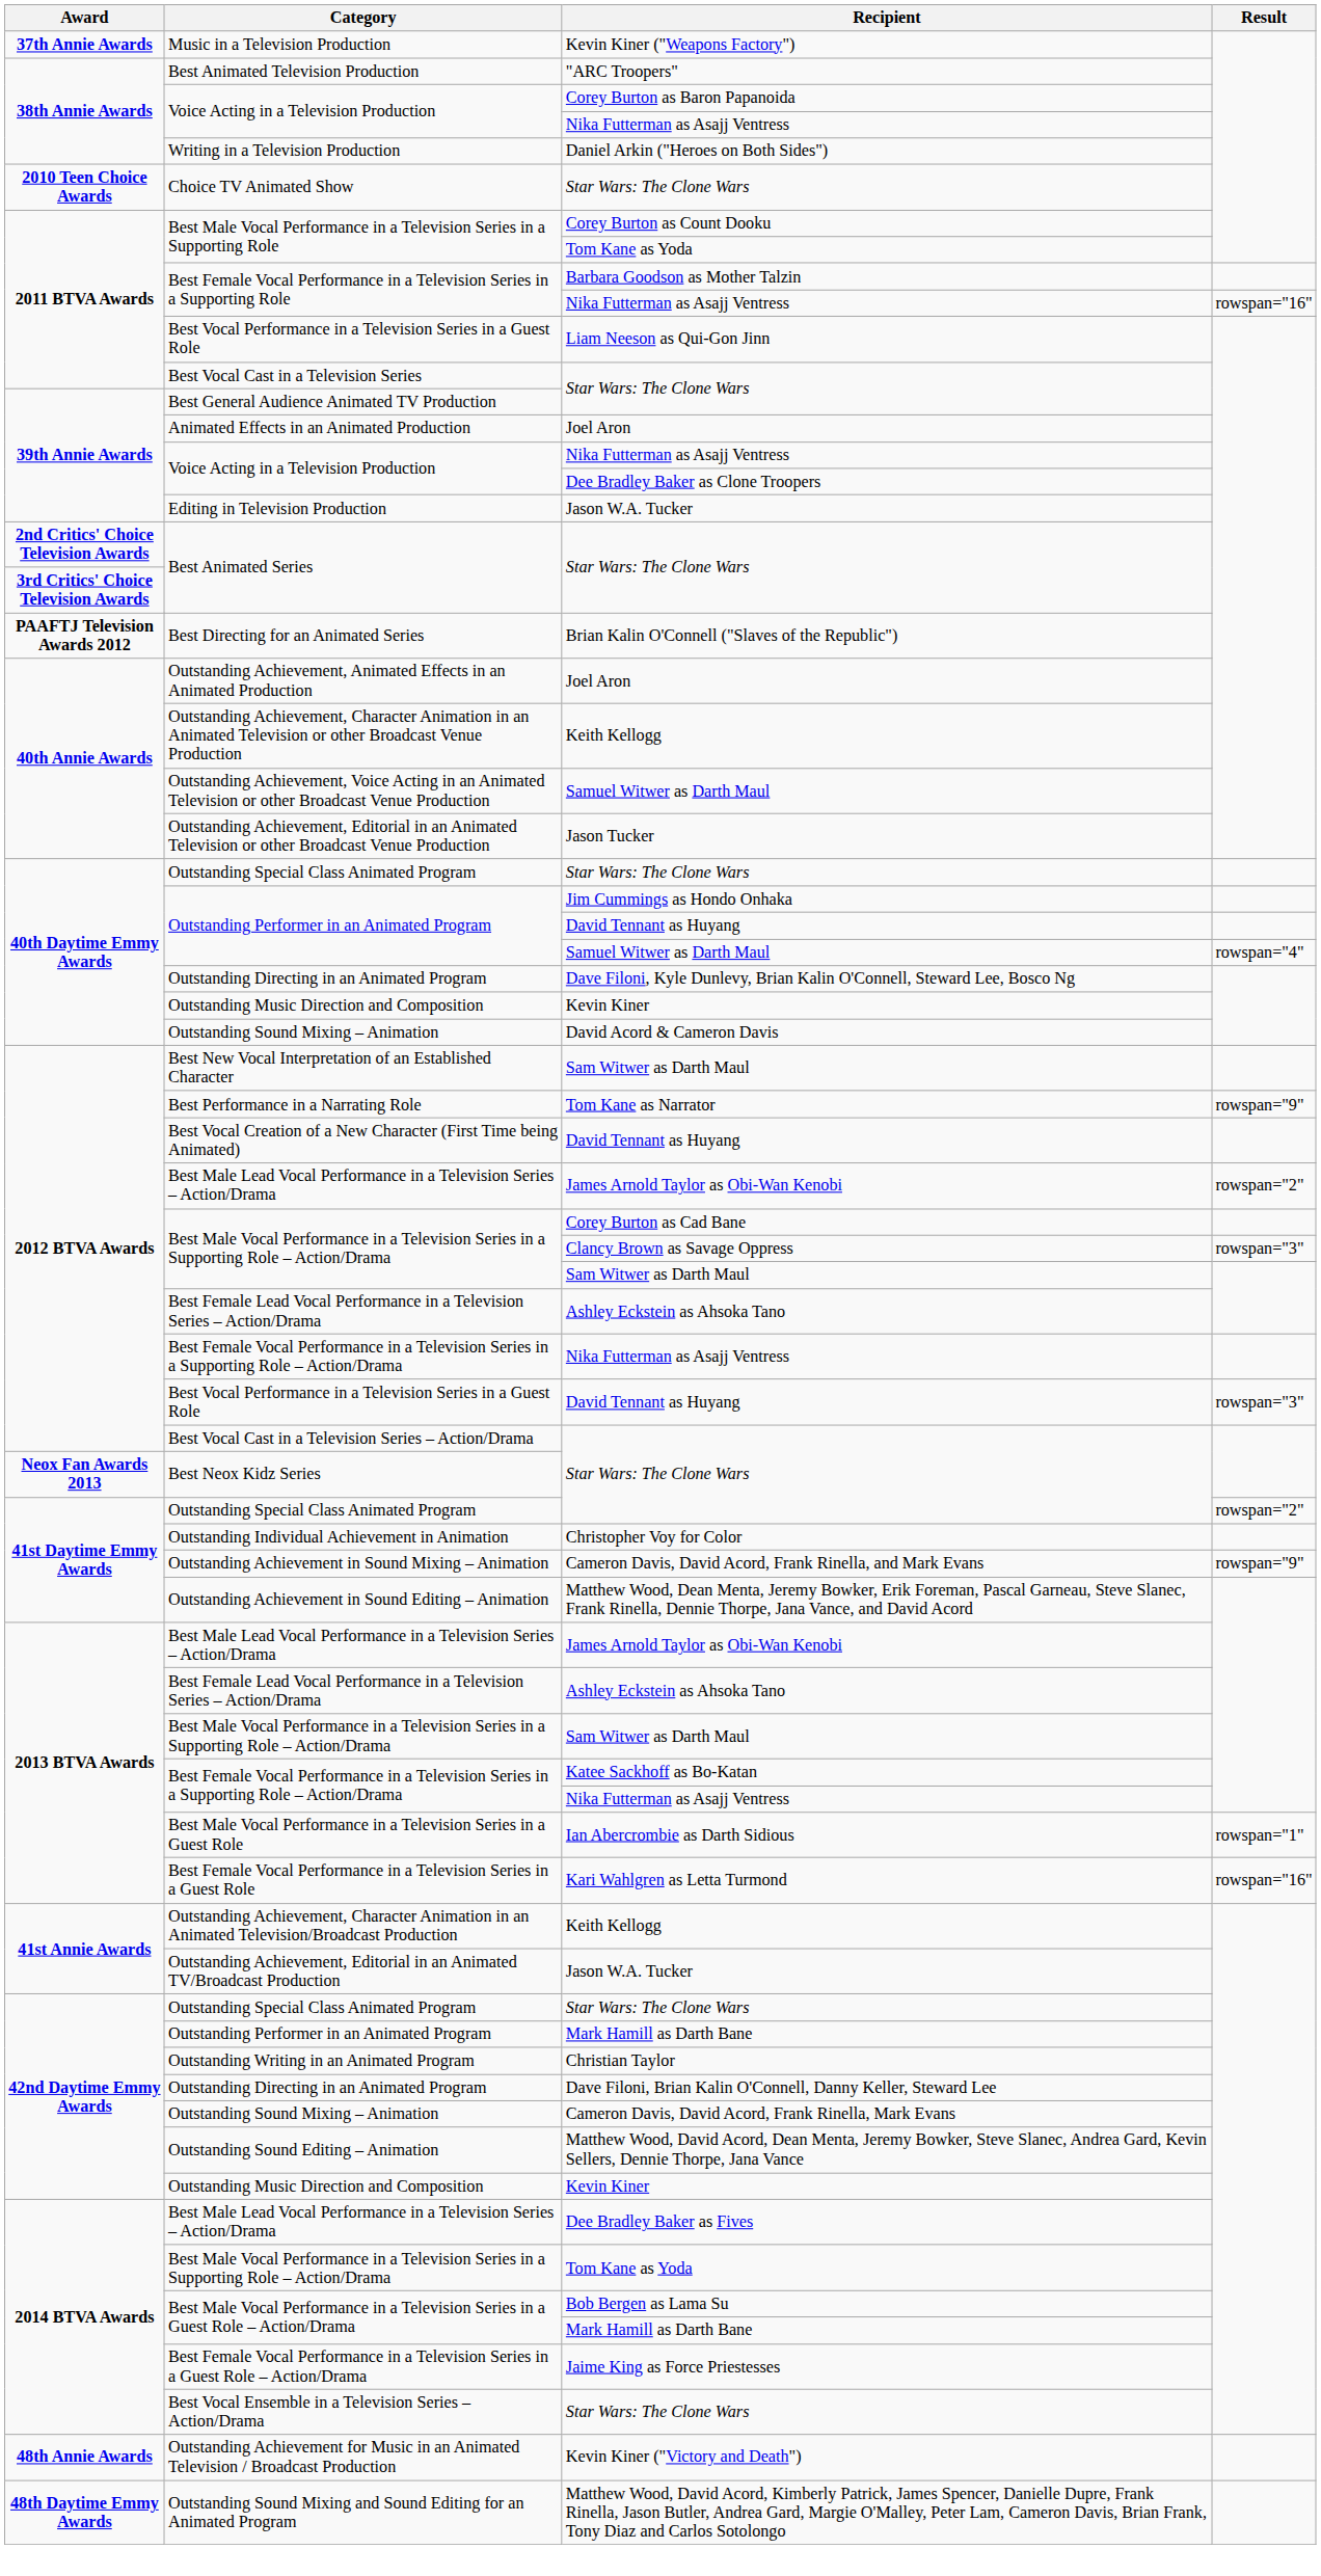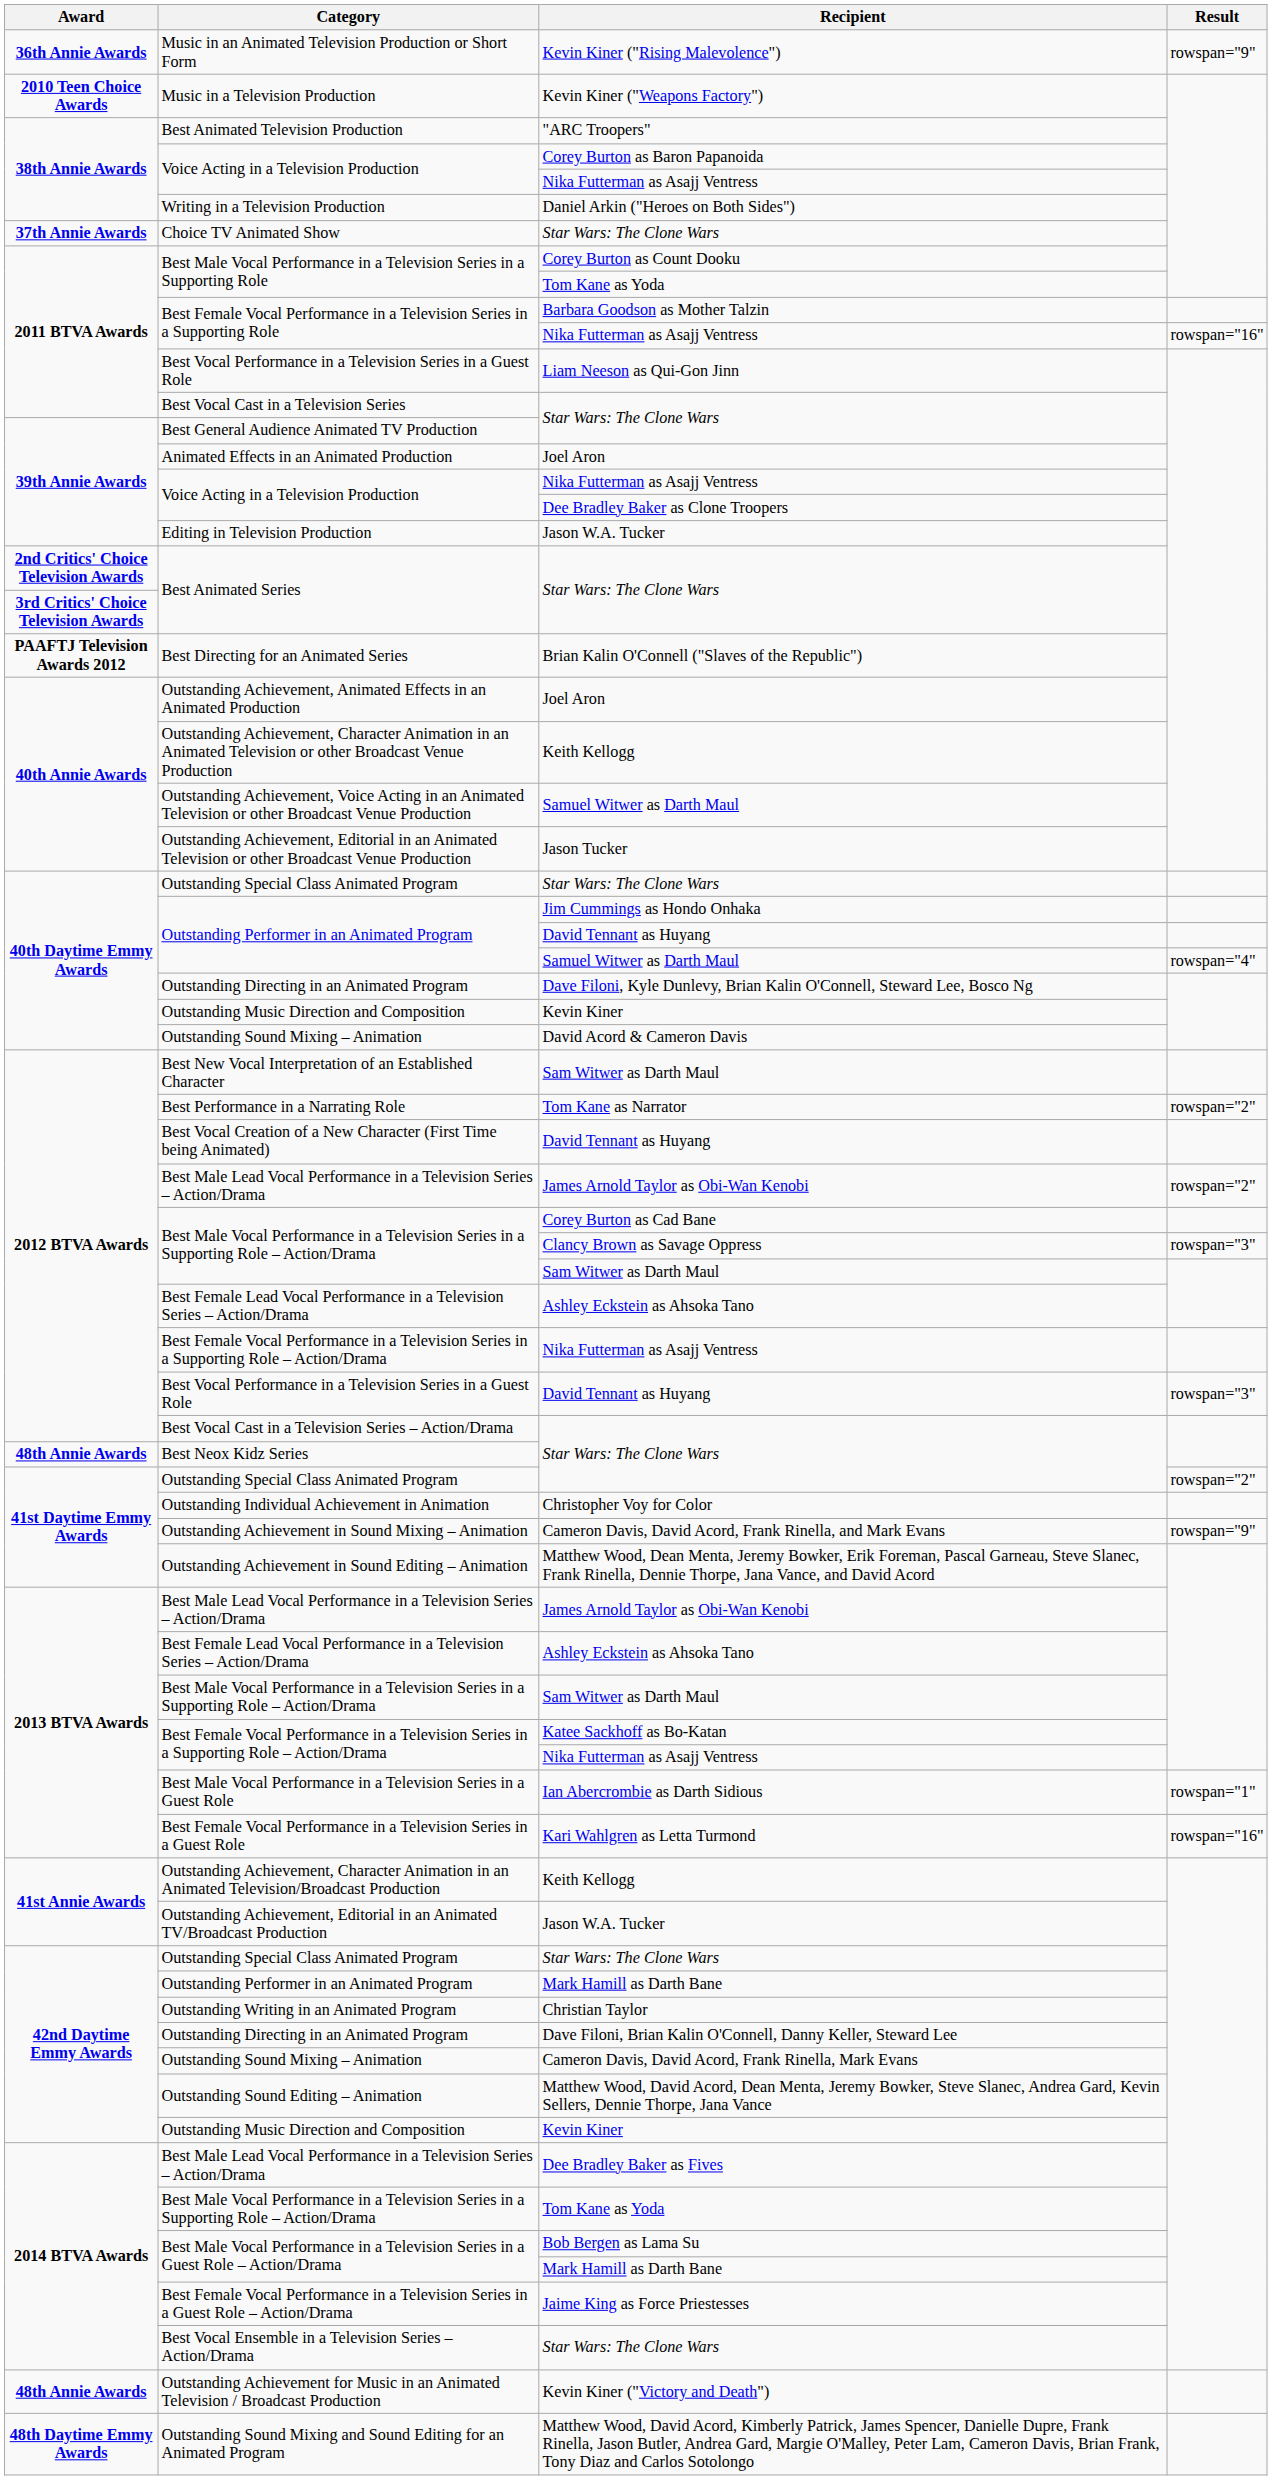+ row: 36th Annie Awards | Music in an Animated Television Production or Short Form | Kevin Kiner ("Rising Malevolence") | rowspan="9"
Music in a Television Production | Award: 37th Annie Awards -> 2010 Teen Choice Awards
Choice TV Animated Show | Award: 2010 Teen Choice Awards -> 37th Annie Awards
Best Performance in a Narrating Role | Result: rowspan="9" -> rowspan="2"
Best Neox Kidz Series | Award: Neox Fan Awards 2013 -> 48th Annie Awards
